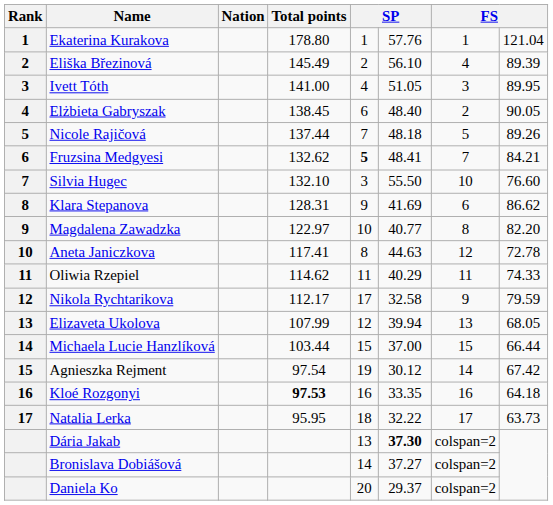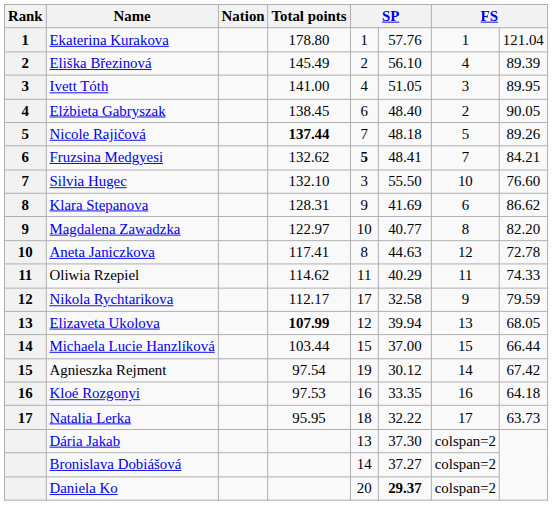Nicole Rajičová | Total points: normal -> bold
Elizaveta Ukolova | Total points: normal -> bold
Kloé Rozgonyi | Total points: bold -> normal
Dária Jakab | column 6: bold -> normal
Daniela Ko | column 6: normal -> bold
